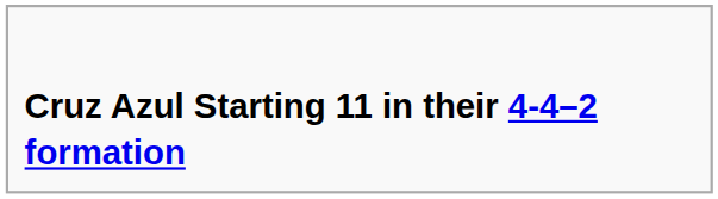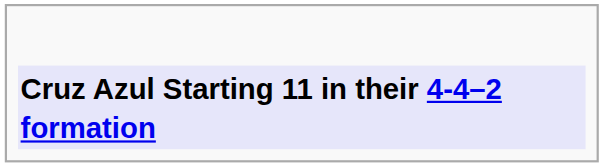row 1 | column 1: no background -> lavender background
